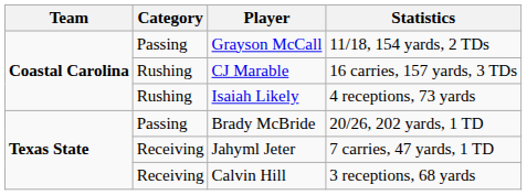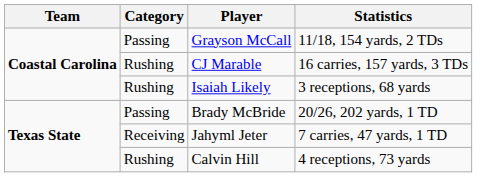Isaiah Likely | Statistics: 4 receptions, 73 yards -> 3 receptions, 68 yards
Calvin Hill | Category: Receiving -> Rushing
Calvin Hill | Statistics: 3 receptions, 68 yards -> 4 receptions, 73 yards
